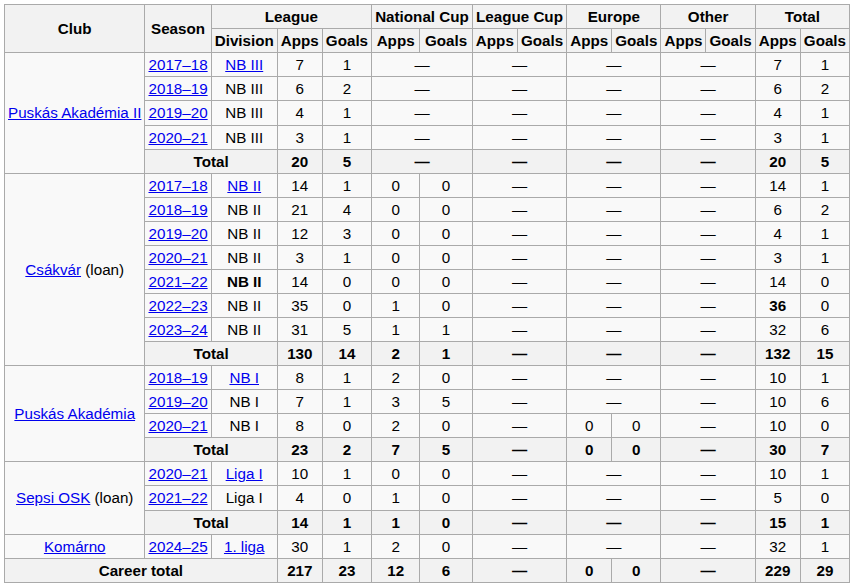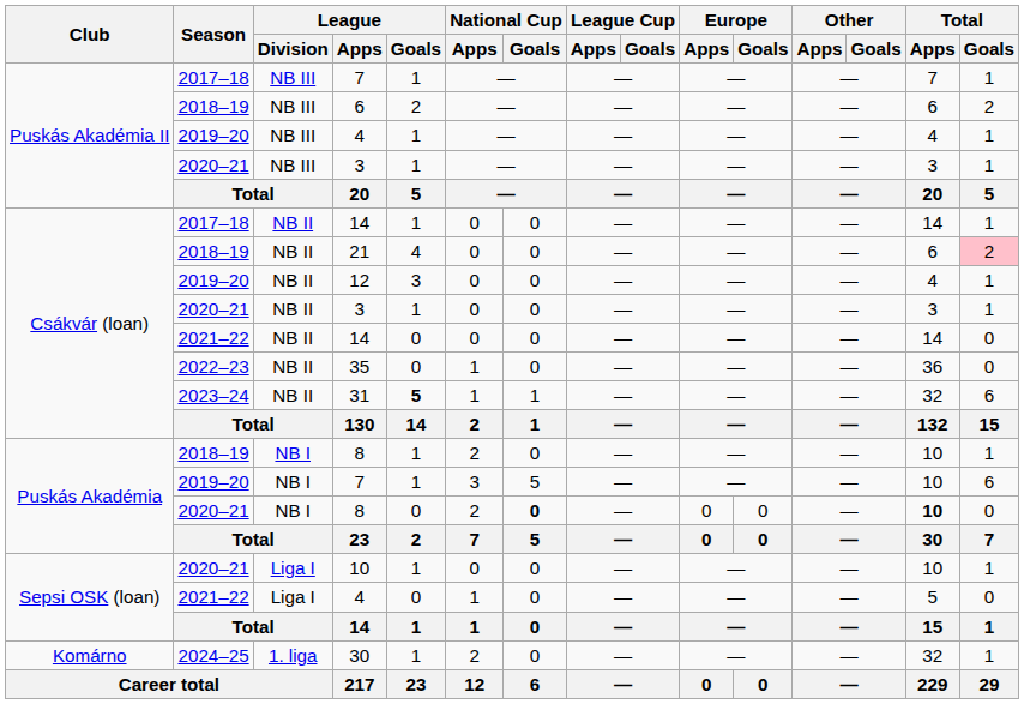21 | Total / Goals: no background -> pink background
2021–22 / 14 | League / Division: bold -> normal
35 | Total / Apps: bold -> normal
31 | League / Goals: normal -> bold
2020–21 / 8 | National Cup / Goals: normal -> bold
2020–21 / 8 | Total / Apps: normal -> bold
